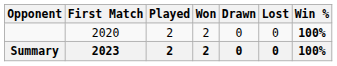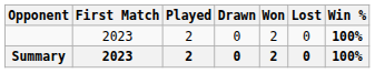columns swapped: Won <-> Drawn
row 2 | First Match: 2020 -> 2023
